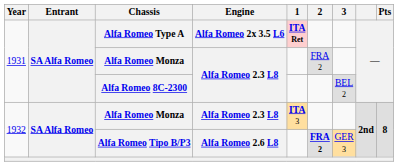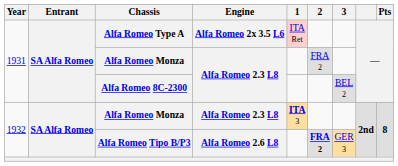Alfa Romeo Type A | 1: bold -> normal
